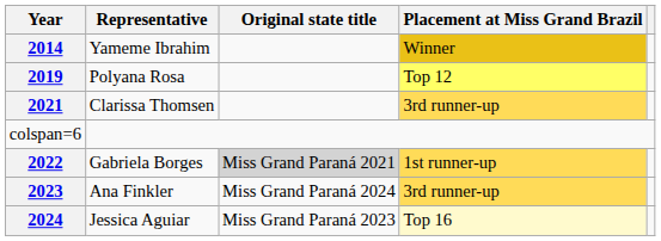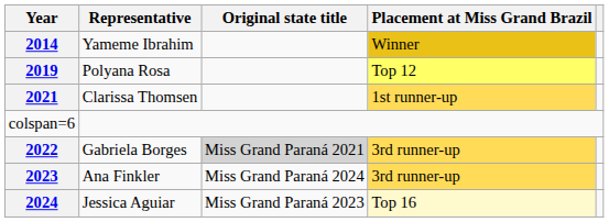Clarissa Thomsen | Placement at Miss Grand Brazil: 3rd runner-up -> 1st runner-up
Gabriela Borges | Placement at Miss Grand Brazil: 1st runner-up -> 3rd runner-up
